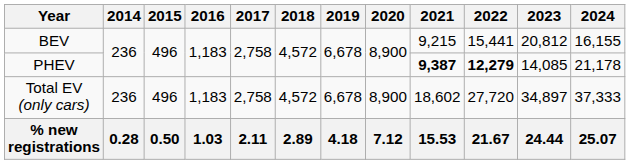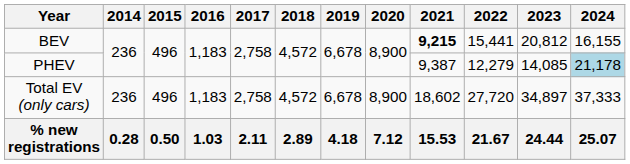BEV | 2021: normal -> bold
PHEV | 2021: bold -> normal
PHEV | 2022: bold -> normal
PHEV | 2024: no background -> lightblue background
